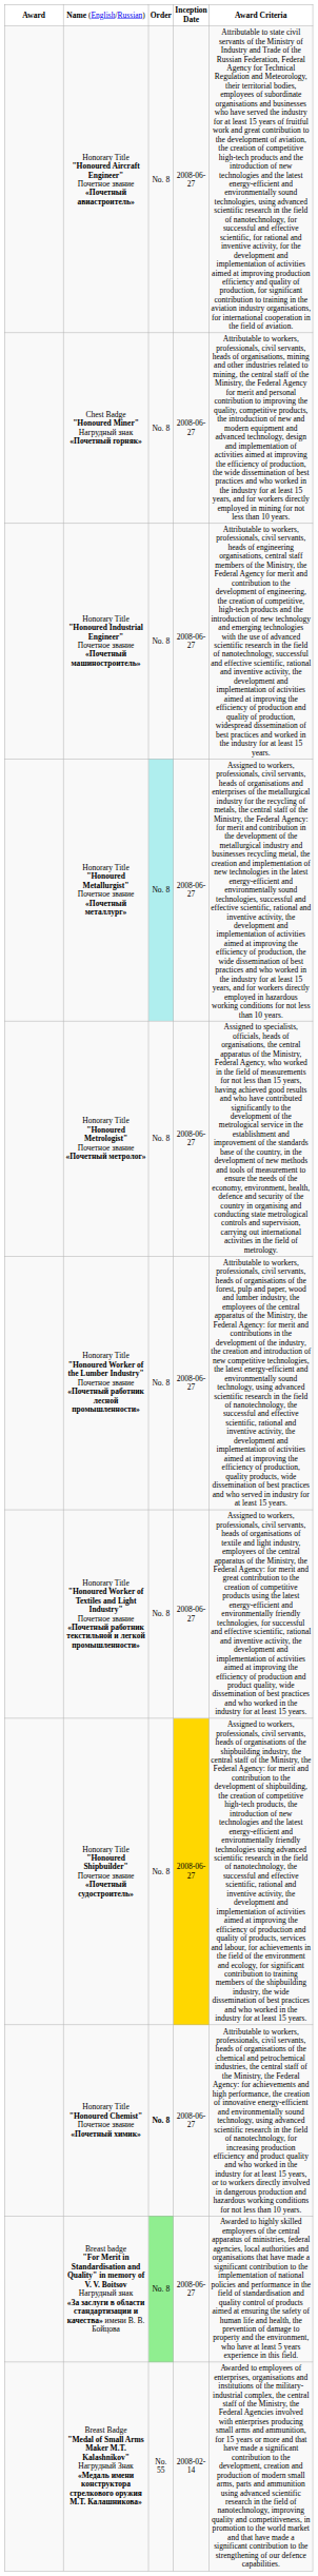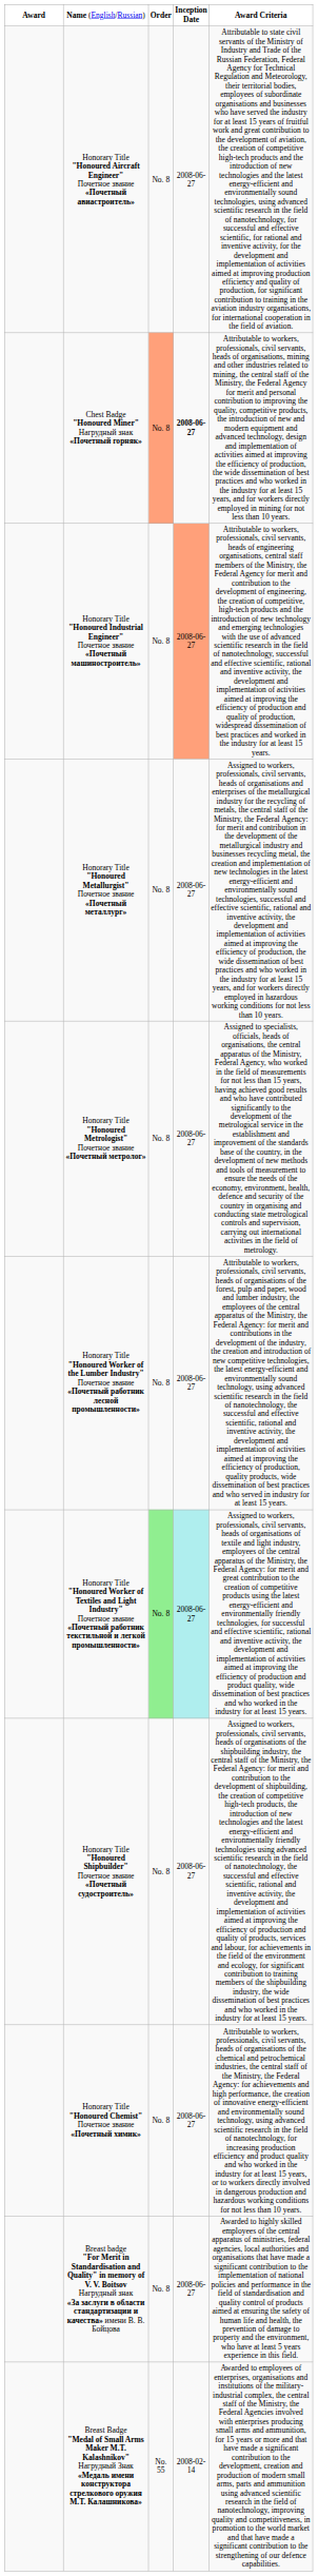row 3 | column 3: no background -> lightsalmon background
row 3 | column 4: normal -> bold
row 4 | column 4: no background -> lightsalmon background
row 5 | column 3: paleturquoise background -> no background
row 8 | column 3: no background -> lightgreen background
row 8 | column 4: no background -> paleturquoise background
row 9 | column 4: gold background -> no background
row 10 | column 3: bold -> normal
row 11 | column 3: lightgreen background -> no background
